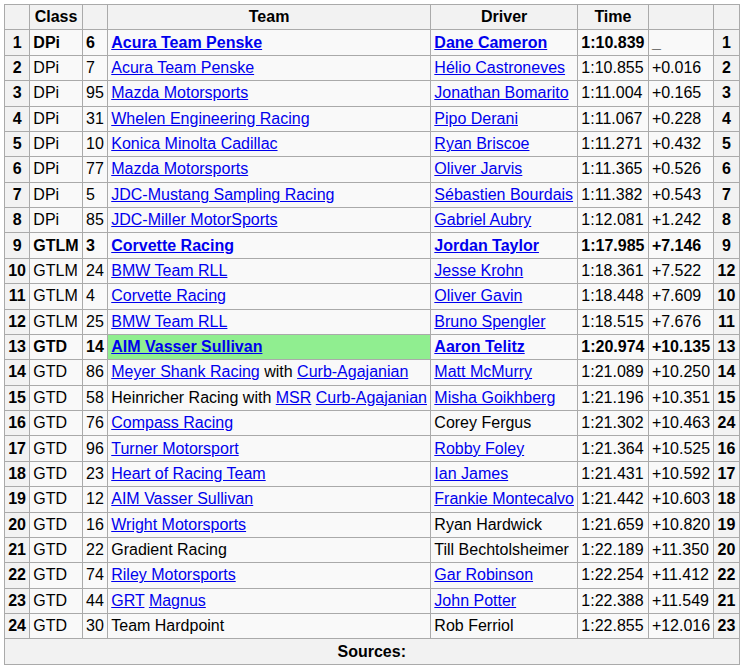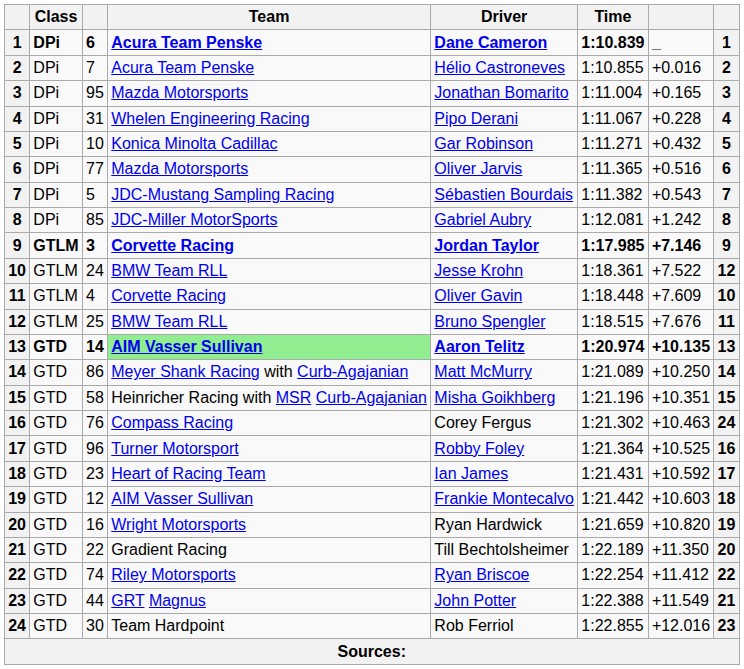row 6 | Driver: Ryan Briscoe -> Gar Robinson
row 7 | column 7: +0.526 -> +0.516
row 23 | Driver: Gar Robinson -> Ryan Briscoe
